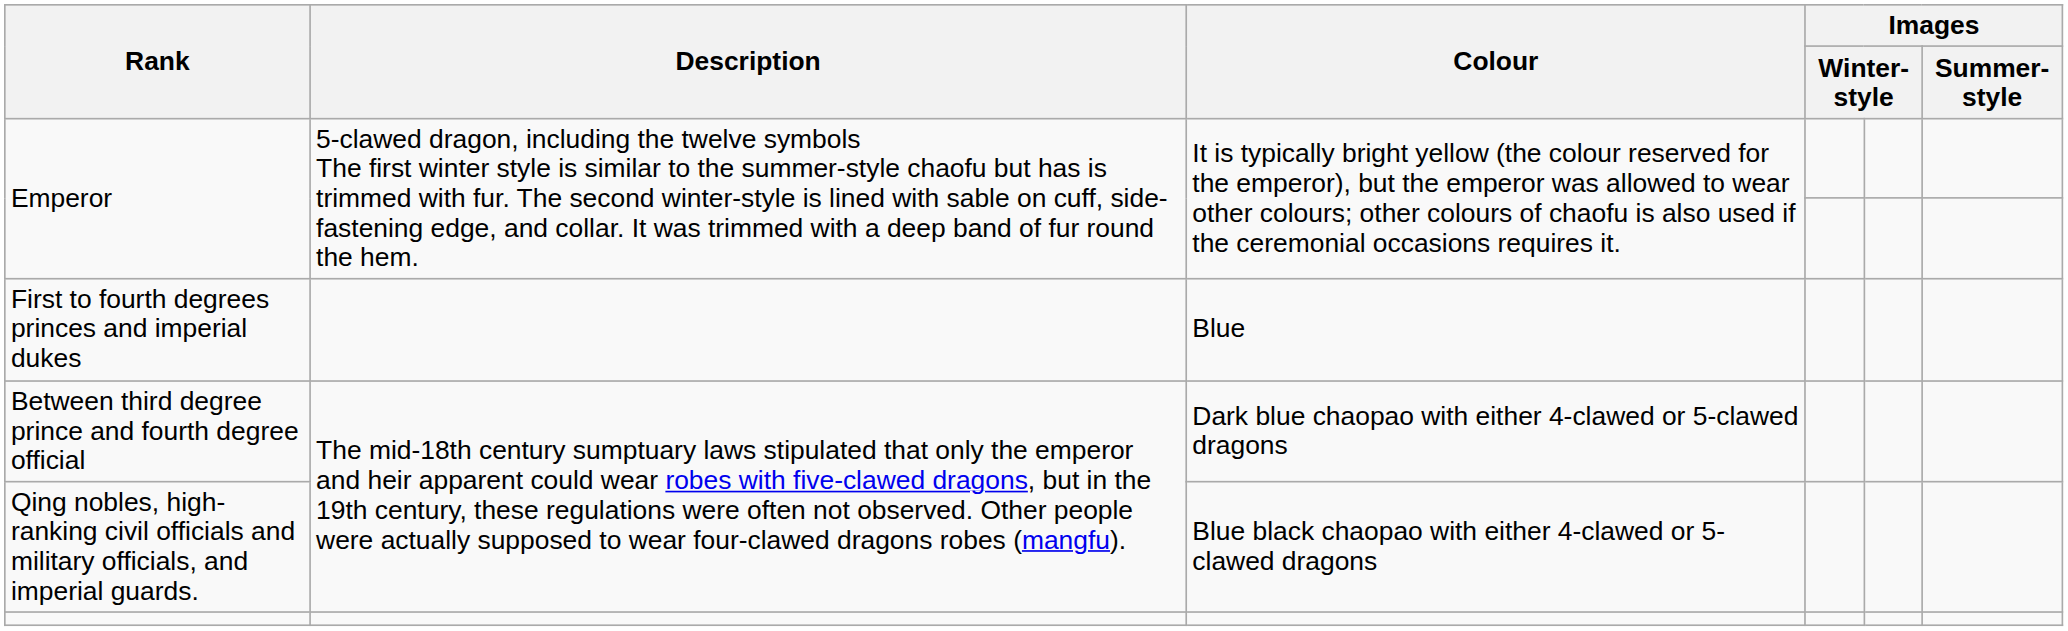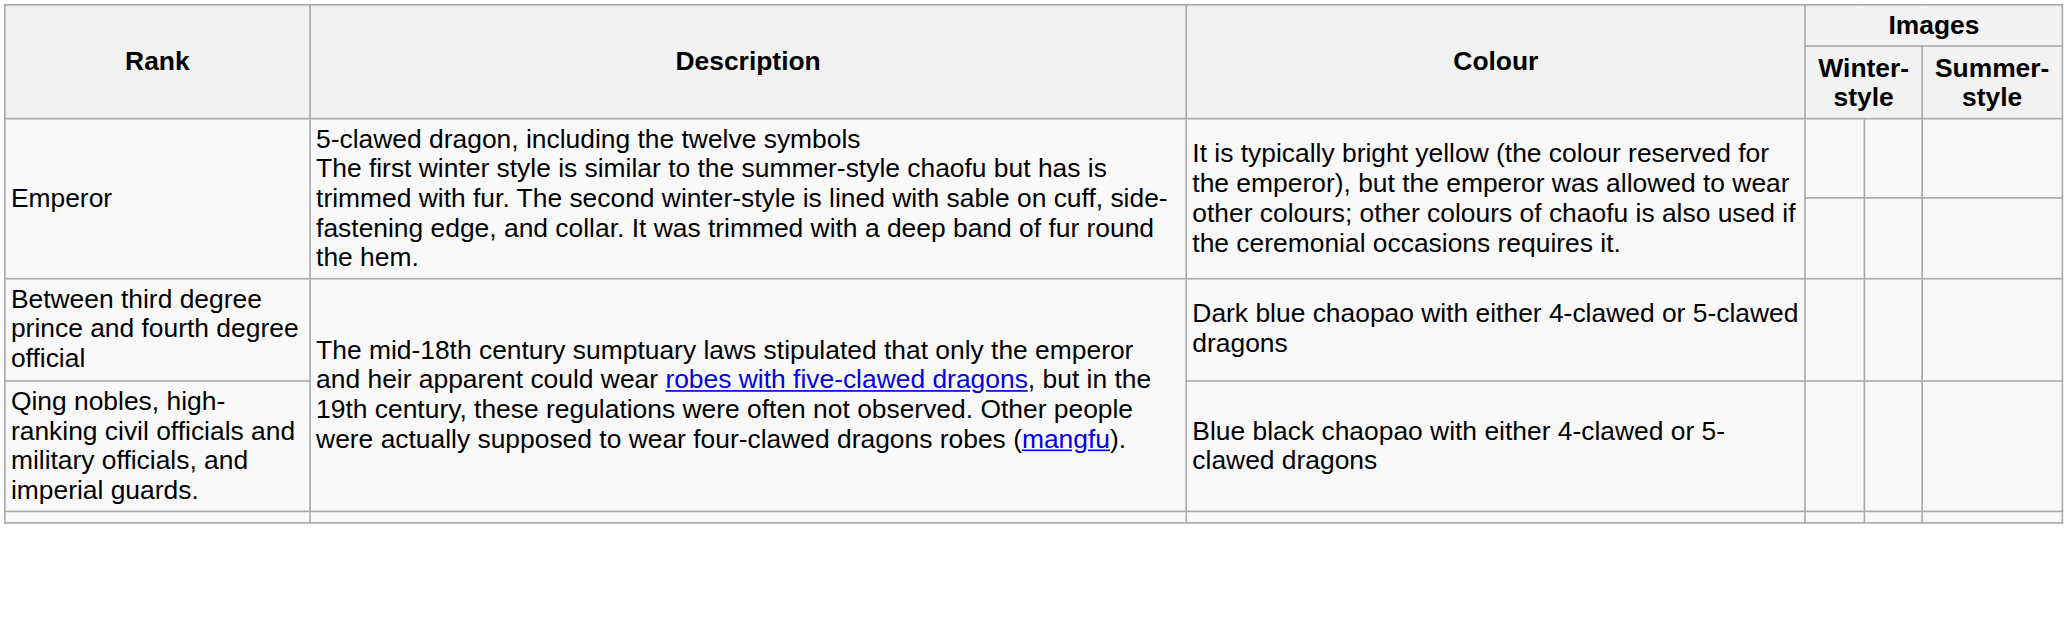- row: First to fourth degrees princes and imperial dukes | Blue
